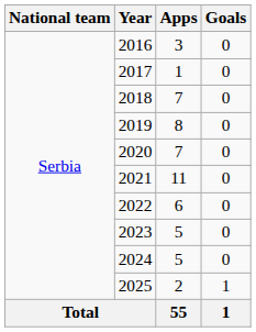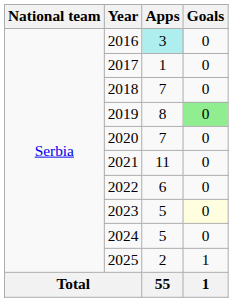2016 | Apps: no background -> paleturquoise background
2019 | Goals: no background -> lightgreen background
2023 | Goals: no background -> lightyellow background
